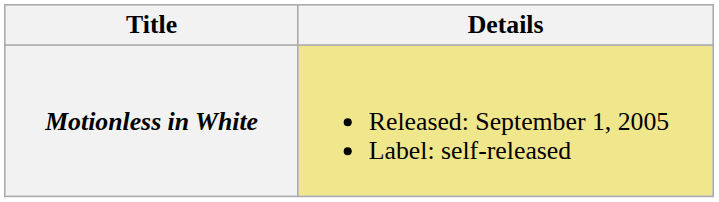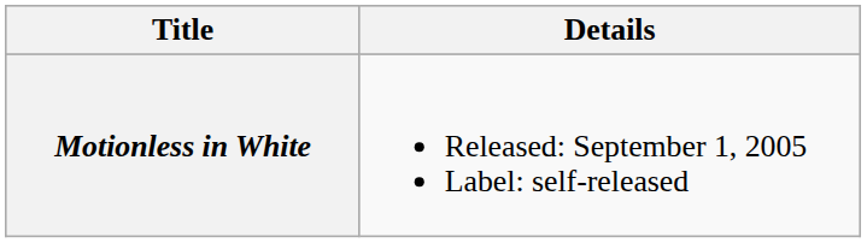Motionless in White | Details: khaki background -> no background
